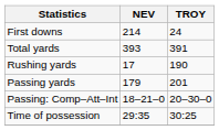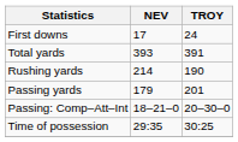First downs | NEV: 214 -> 17
Rushing yards | NEV: 17 -> 214
